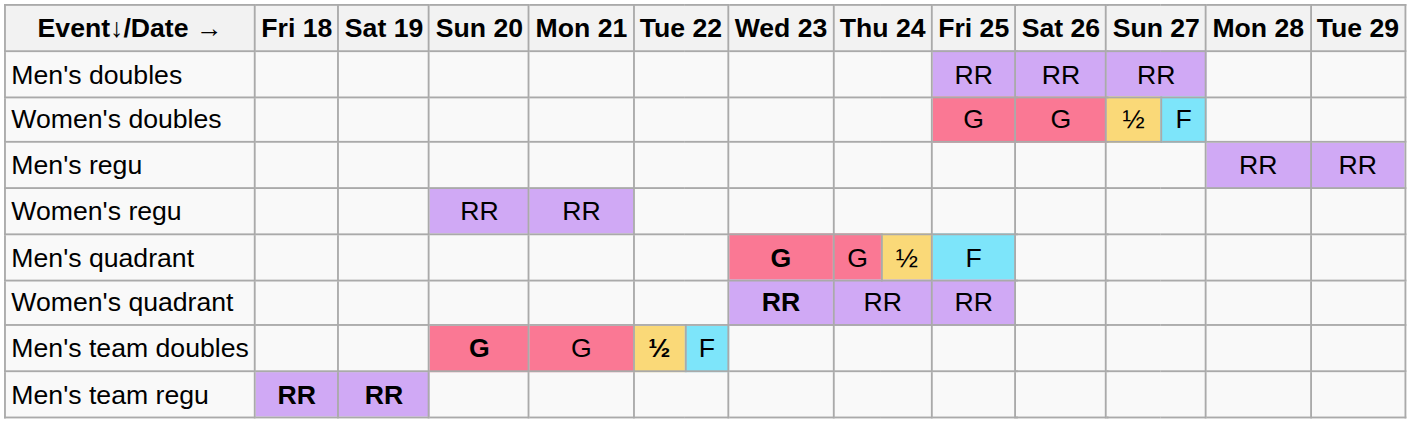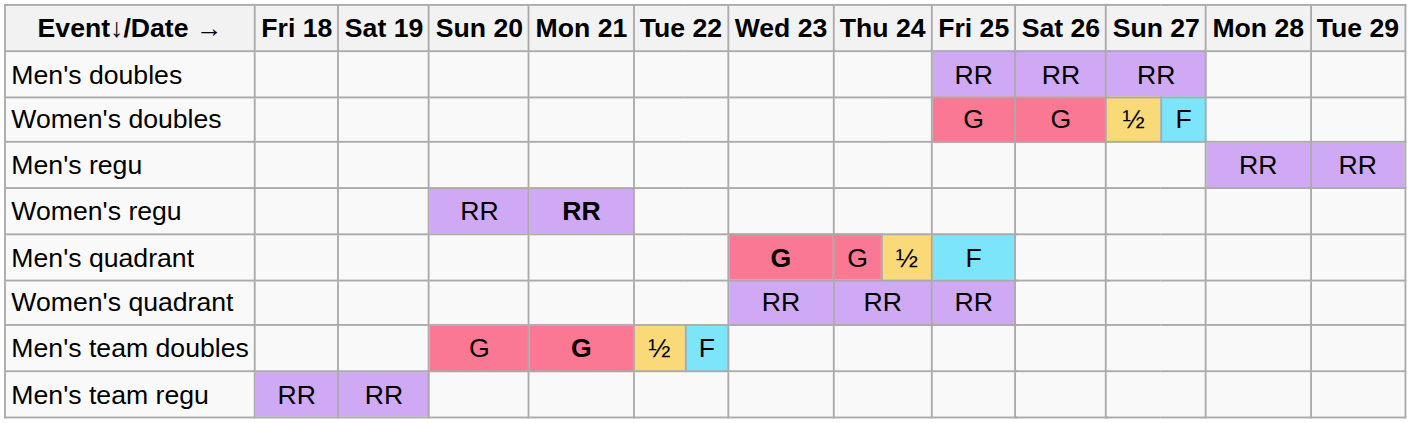Women's regu | Mon 21: normal -> bold
Women's quadrant | Wed 23: bold -> normal
Men's team doubles | Sun 20: bold -> normal
Men's team doubles | Mon 21: normal -> bold
Men's team doubles | column 6: bold -> normal
Men's team regu | Fri 18: bold -> normal
Men's team regu | Sat 19: bold -> normal
